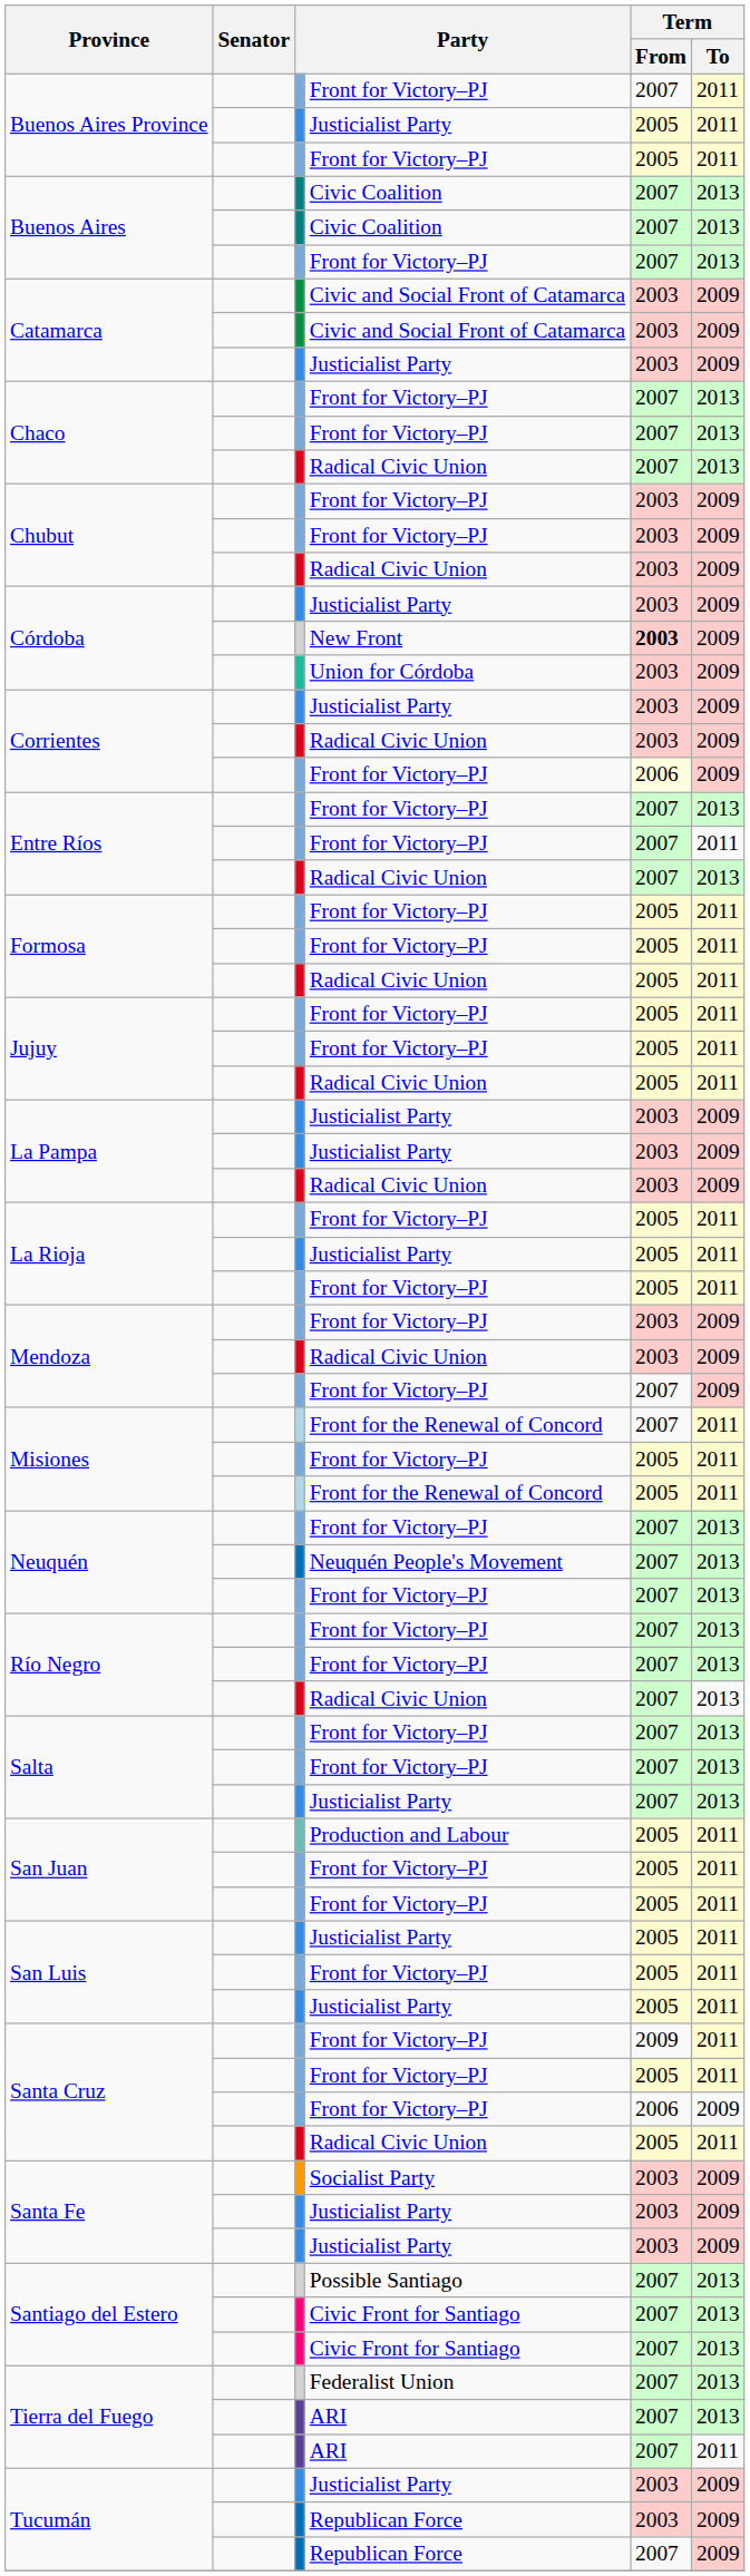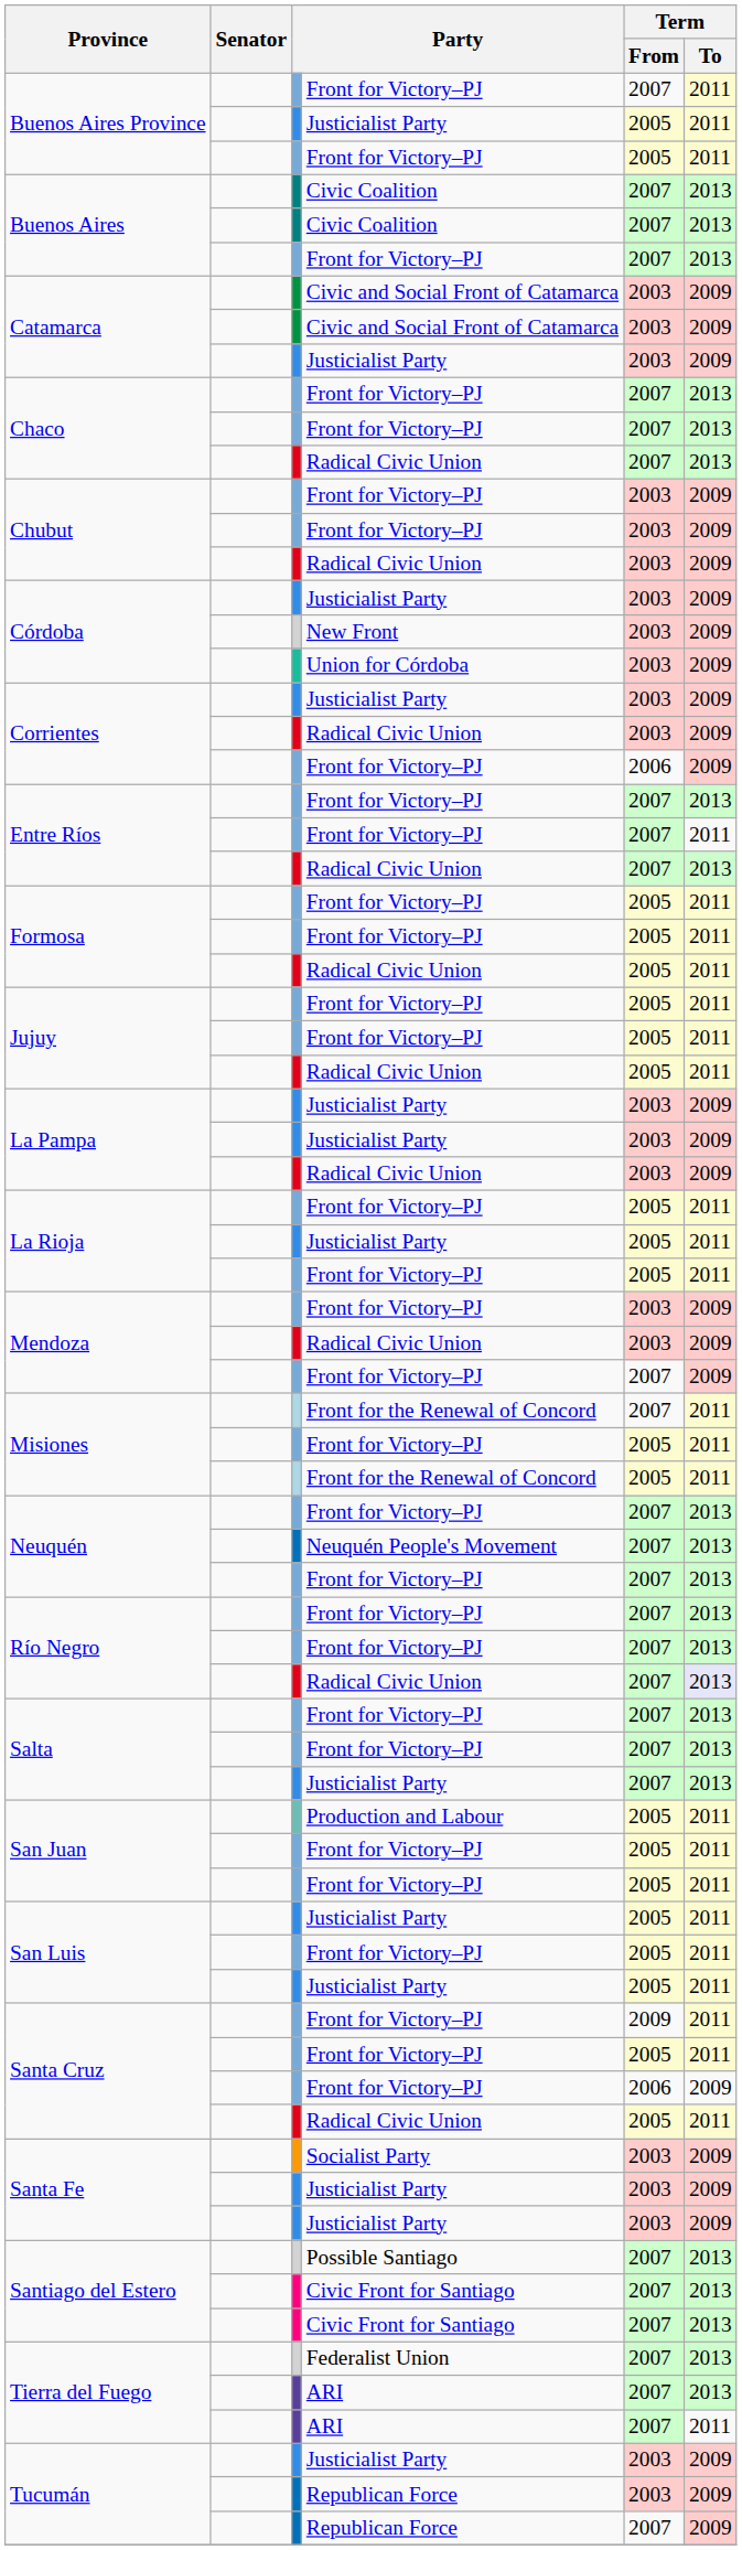Córdoba / New Front | Term / From: bold -> normal
Corrientes / Front for Victory–PJ | Term / From: lightyellow background -> no background
Río Negro / Radical Civic Union | Term / To: no background -> lavender background
